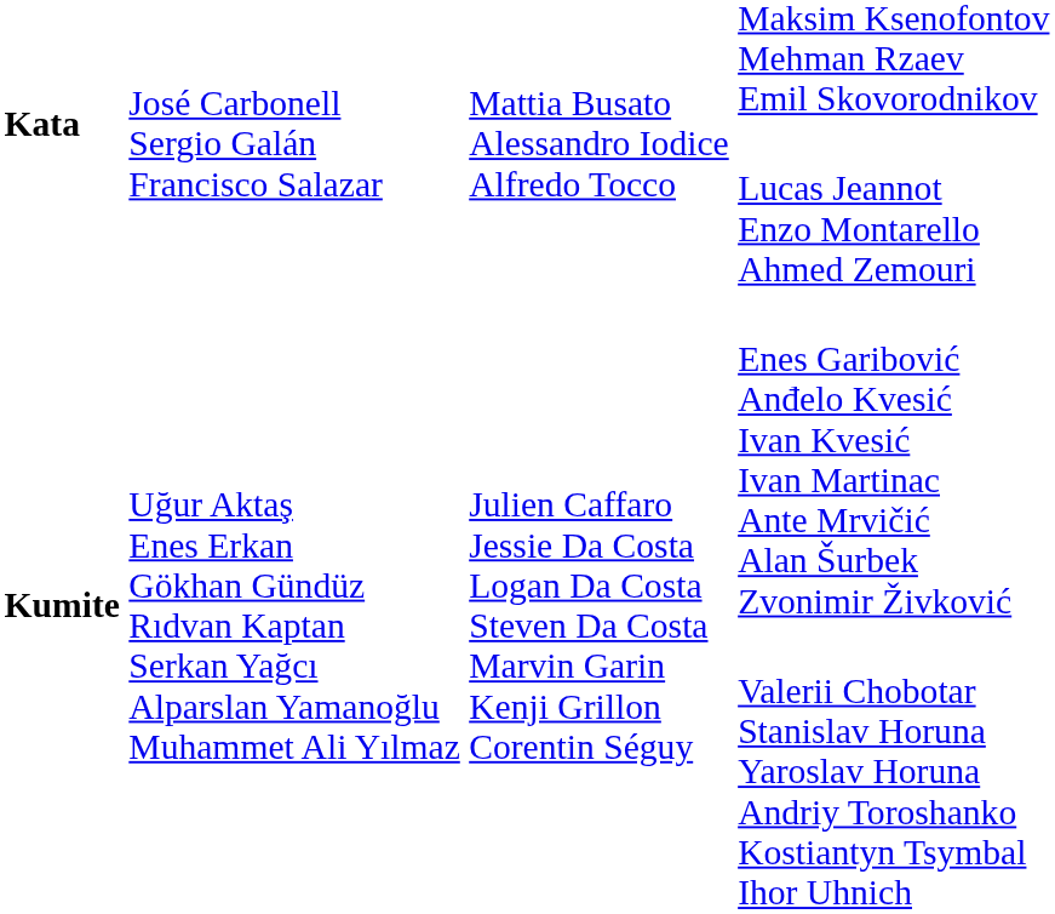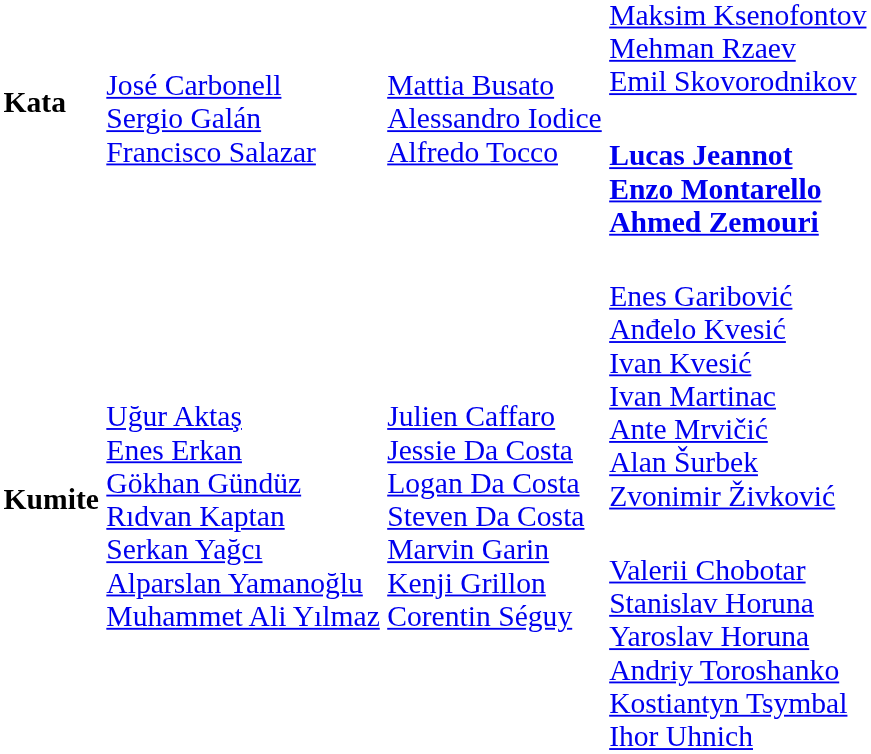Lucas Jeannot Enzo Montarello Ahmed Zemouri | column 4: normal -> bold
